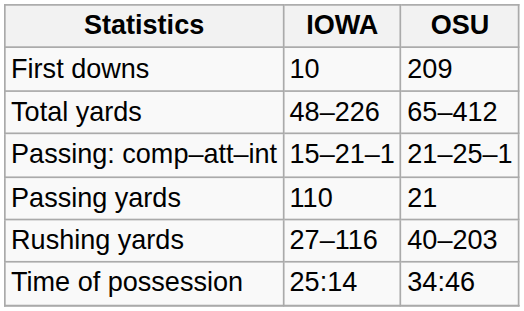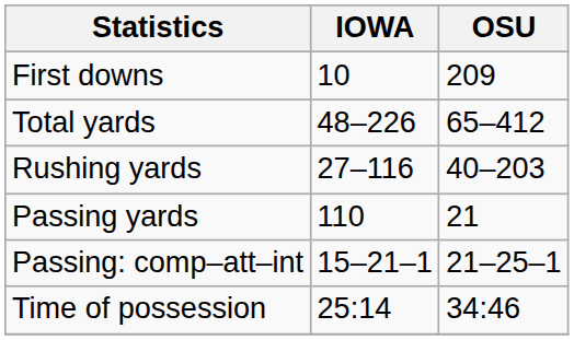rows swapped: Rushing yards <-> Passing: comp–att–int
